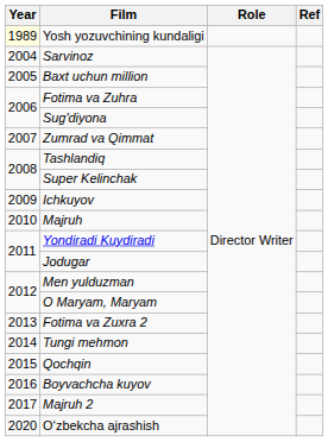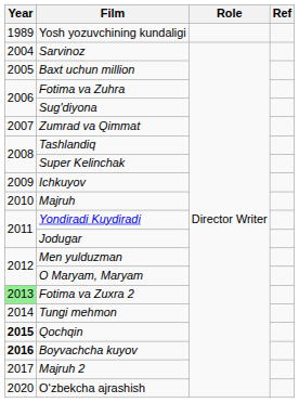Yosh yozuvchining kundaligi | Year: lightyellow background -> no background
Fotima va Zuxra 2 | Year: no background -> lightgreen background
Qochqin | Year: normal -> bold
Boyvachcha kuyov | Year: normal -> bold
